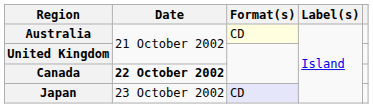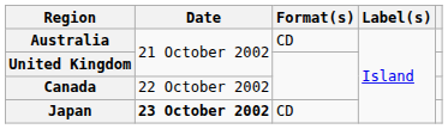Australia | Format(s): lightyellow background -> no background
Canada | Date: bold -> normal
Japan | Date: normal -> bold
Japan | Format(s): lavender background -> no background
